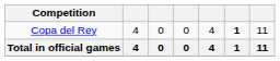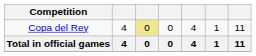Copa del Rey | column 3: no background -> khaki background
Copa del Rey | column 6: bold -> normal
